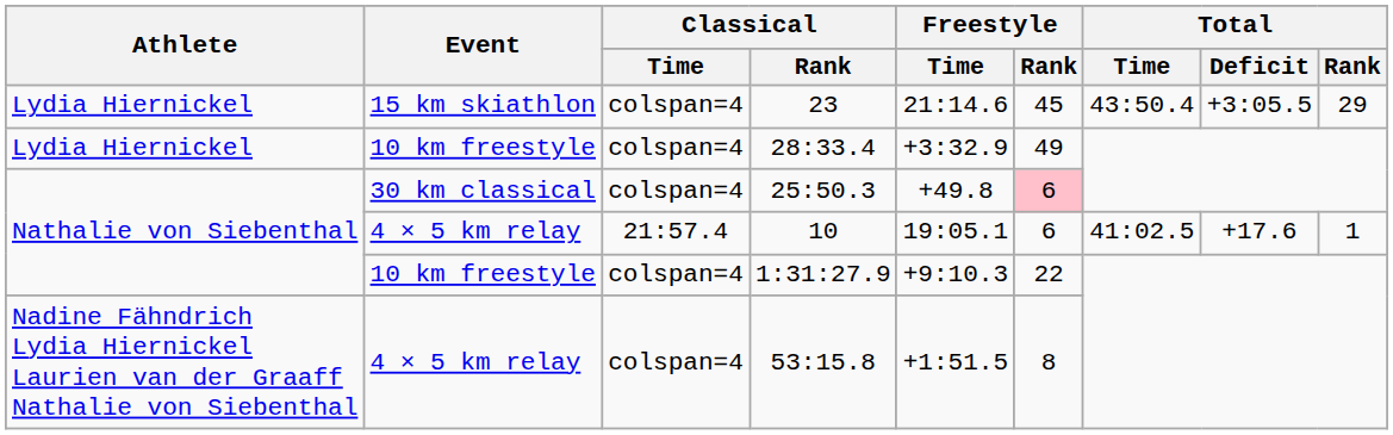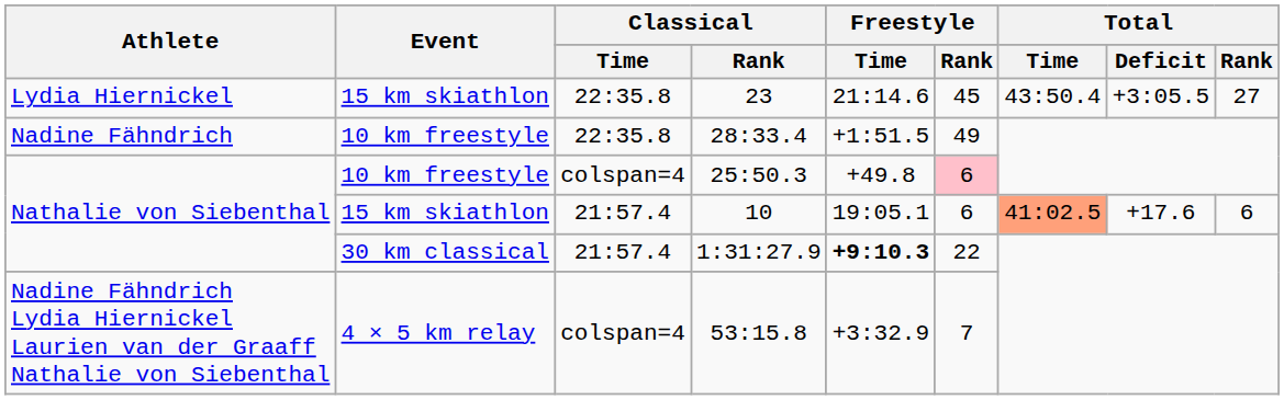23 | Classical / Time: colspan=4 -> 22:35.8
23 | Total / Rank: 29 -> 27
28:33.4 | Athlete: Lydia Hiernickel -> Nadine Fähndrich
28:33.4 | Classical / Time: colspan=4 -> 22:35.8
28:33.4 | Freestyle / Time: +3:32.9 -> +1:51.5
25:50.3 | Event: 30 km classical -> 10 km freestyle
10 | Event: 4 × 5 km relay -> 15 km skiathlon
10 | Total / Time: no background -> lightsalmon background
10 | Total / Rank: 1 -> 6
1:31:27.9 | Event: 10 km freestyle -> 30 km classical
1:31:27.9 | Classical / Time: colspan=4 -> 21:57.4
1:31:27.9 | Freestyle / Time: normal -> bold
53:15.8 | Freestyle / Time: +1:51.5 -> +3:32.9
53:15.8 | Freestyle / Rank: 8 -> 7
